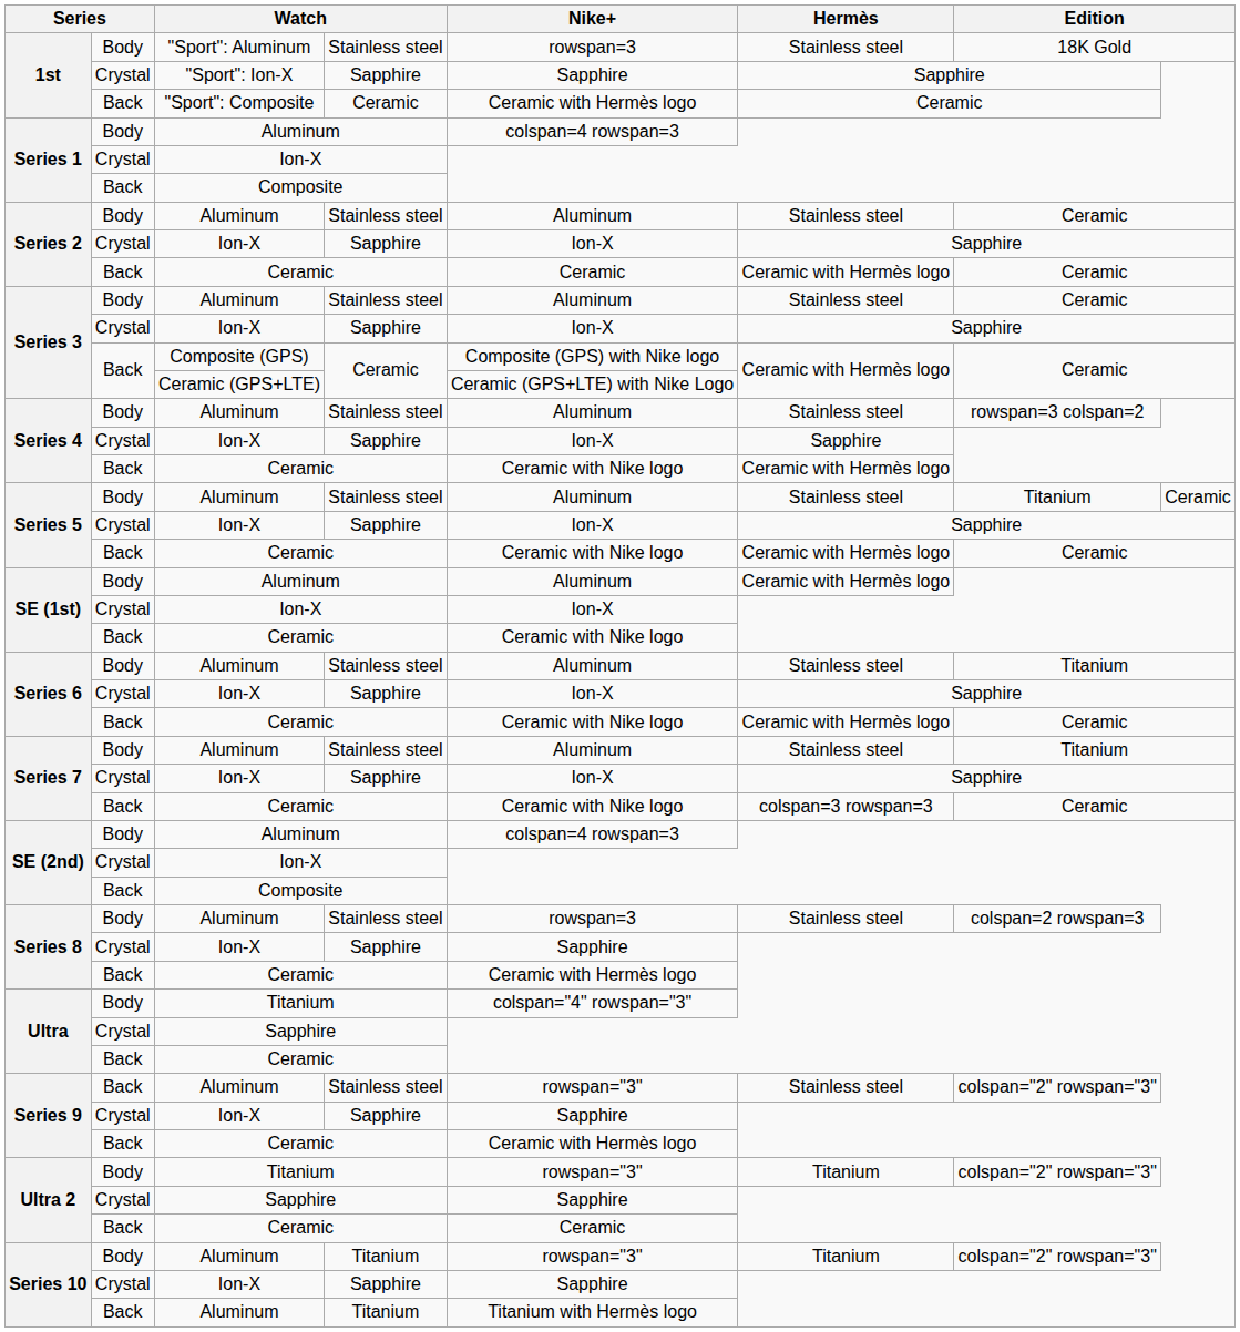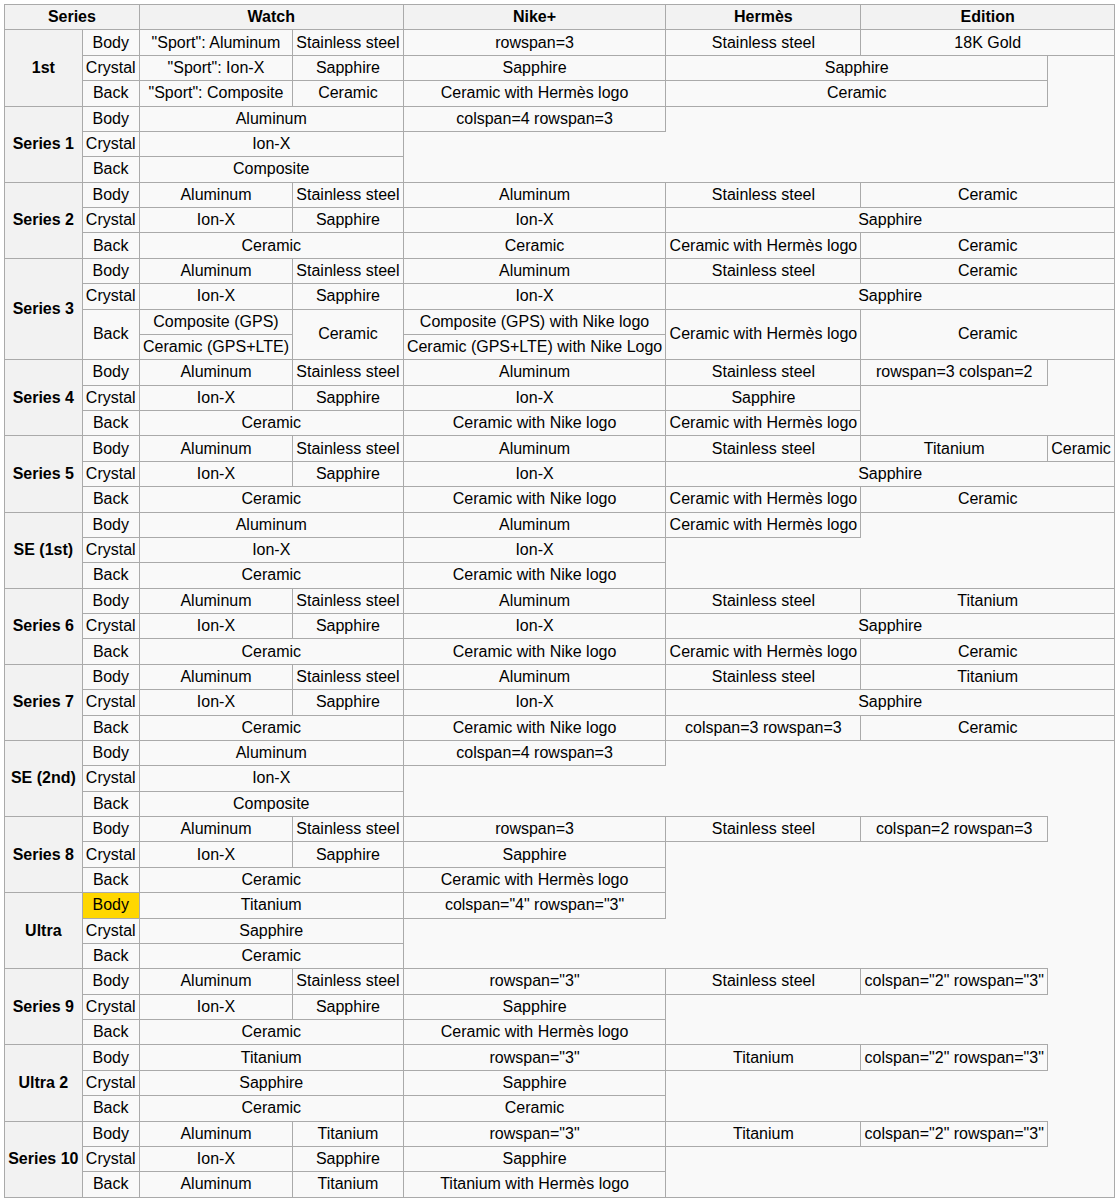Ultra / Titanium | column 2: no background -> gold background
Series 9 / Aluminum | column 2: Back -> Body
